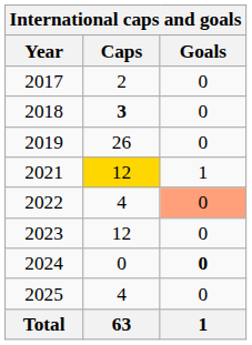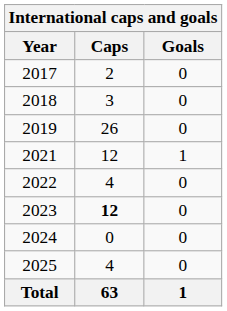2018 | Caps: bold -> normal
2021 | Caps: gold background -> no background
2022 | Goals: lightsalmon background -> no background
2023 | Caps: normal -> bold
2024 | Goals: bold -> normal
